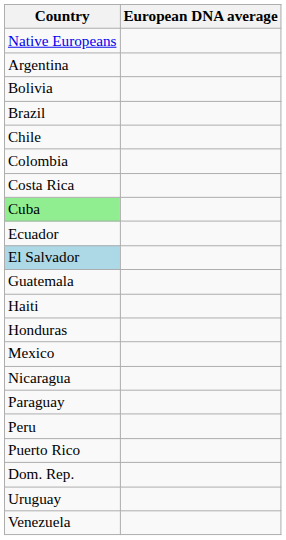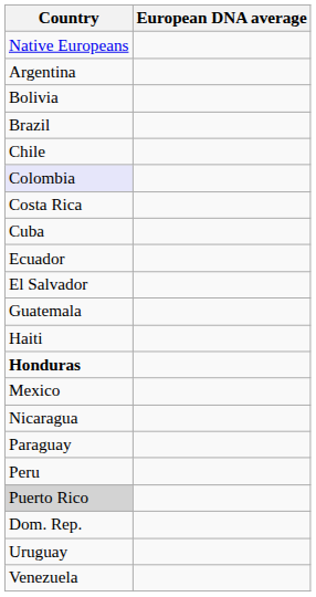Colombia | Country: no background -> lavender background
Cuba | Country: lightgreen background -> no background
El Salvador | Country: lightblue background -> no background
Honduras | Country: normal -> bold
Puerto Rico | Country: no background -> lightgrey background
